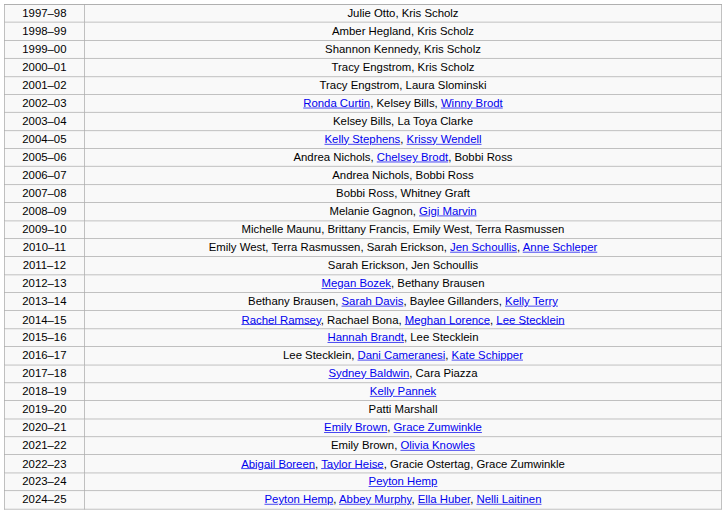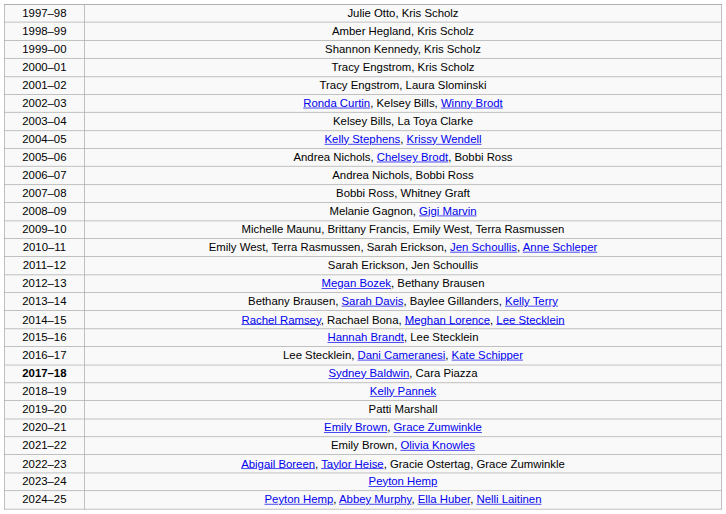Sydney Baldwin, Cara Piazza | column 1: normal -> bold
